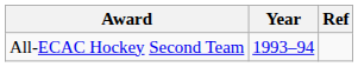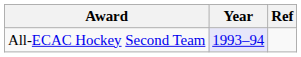row 2 | Year: no background -> lavender background
